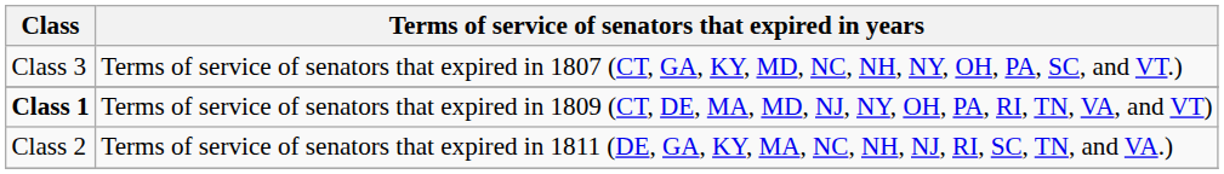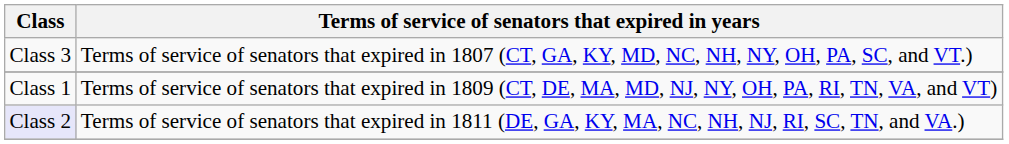Class 1 | Class: bold -> normal
Class 2 | Class: no background -> lavender background
